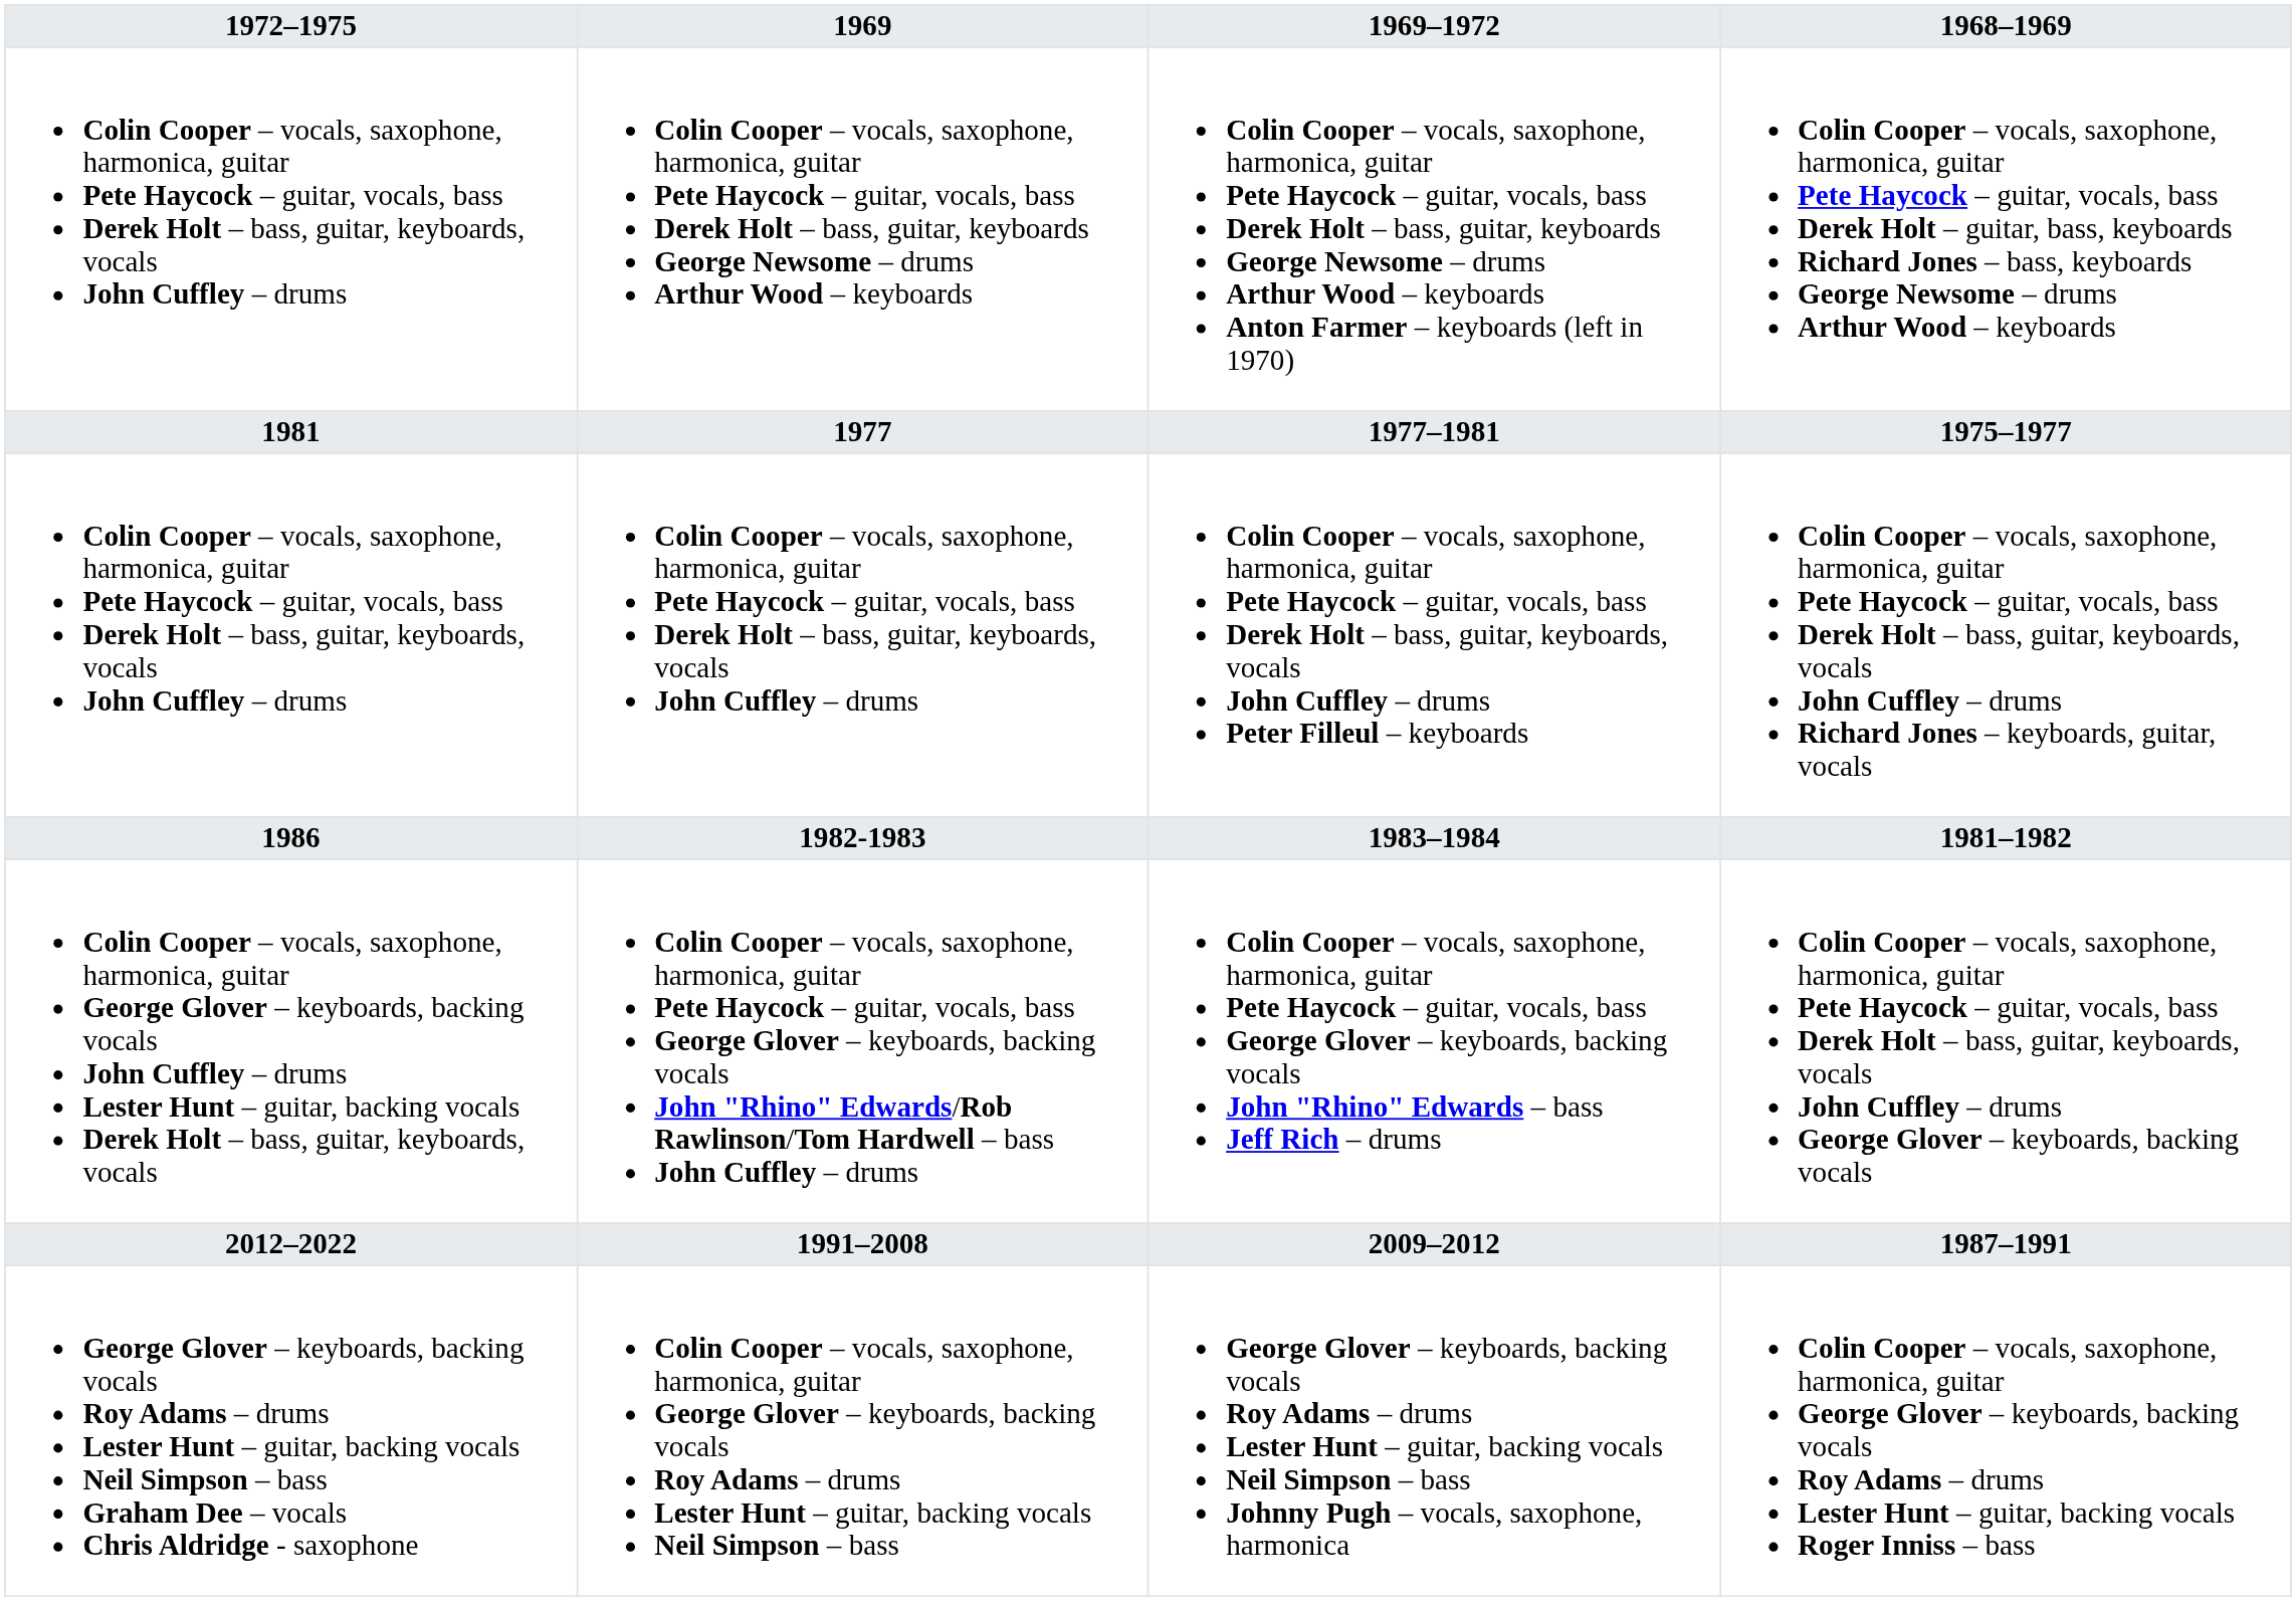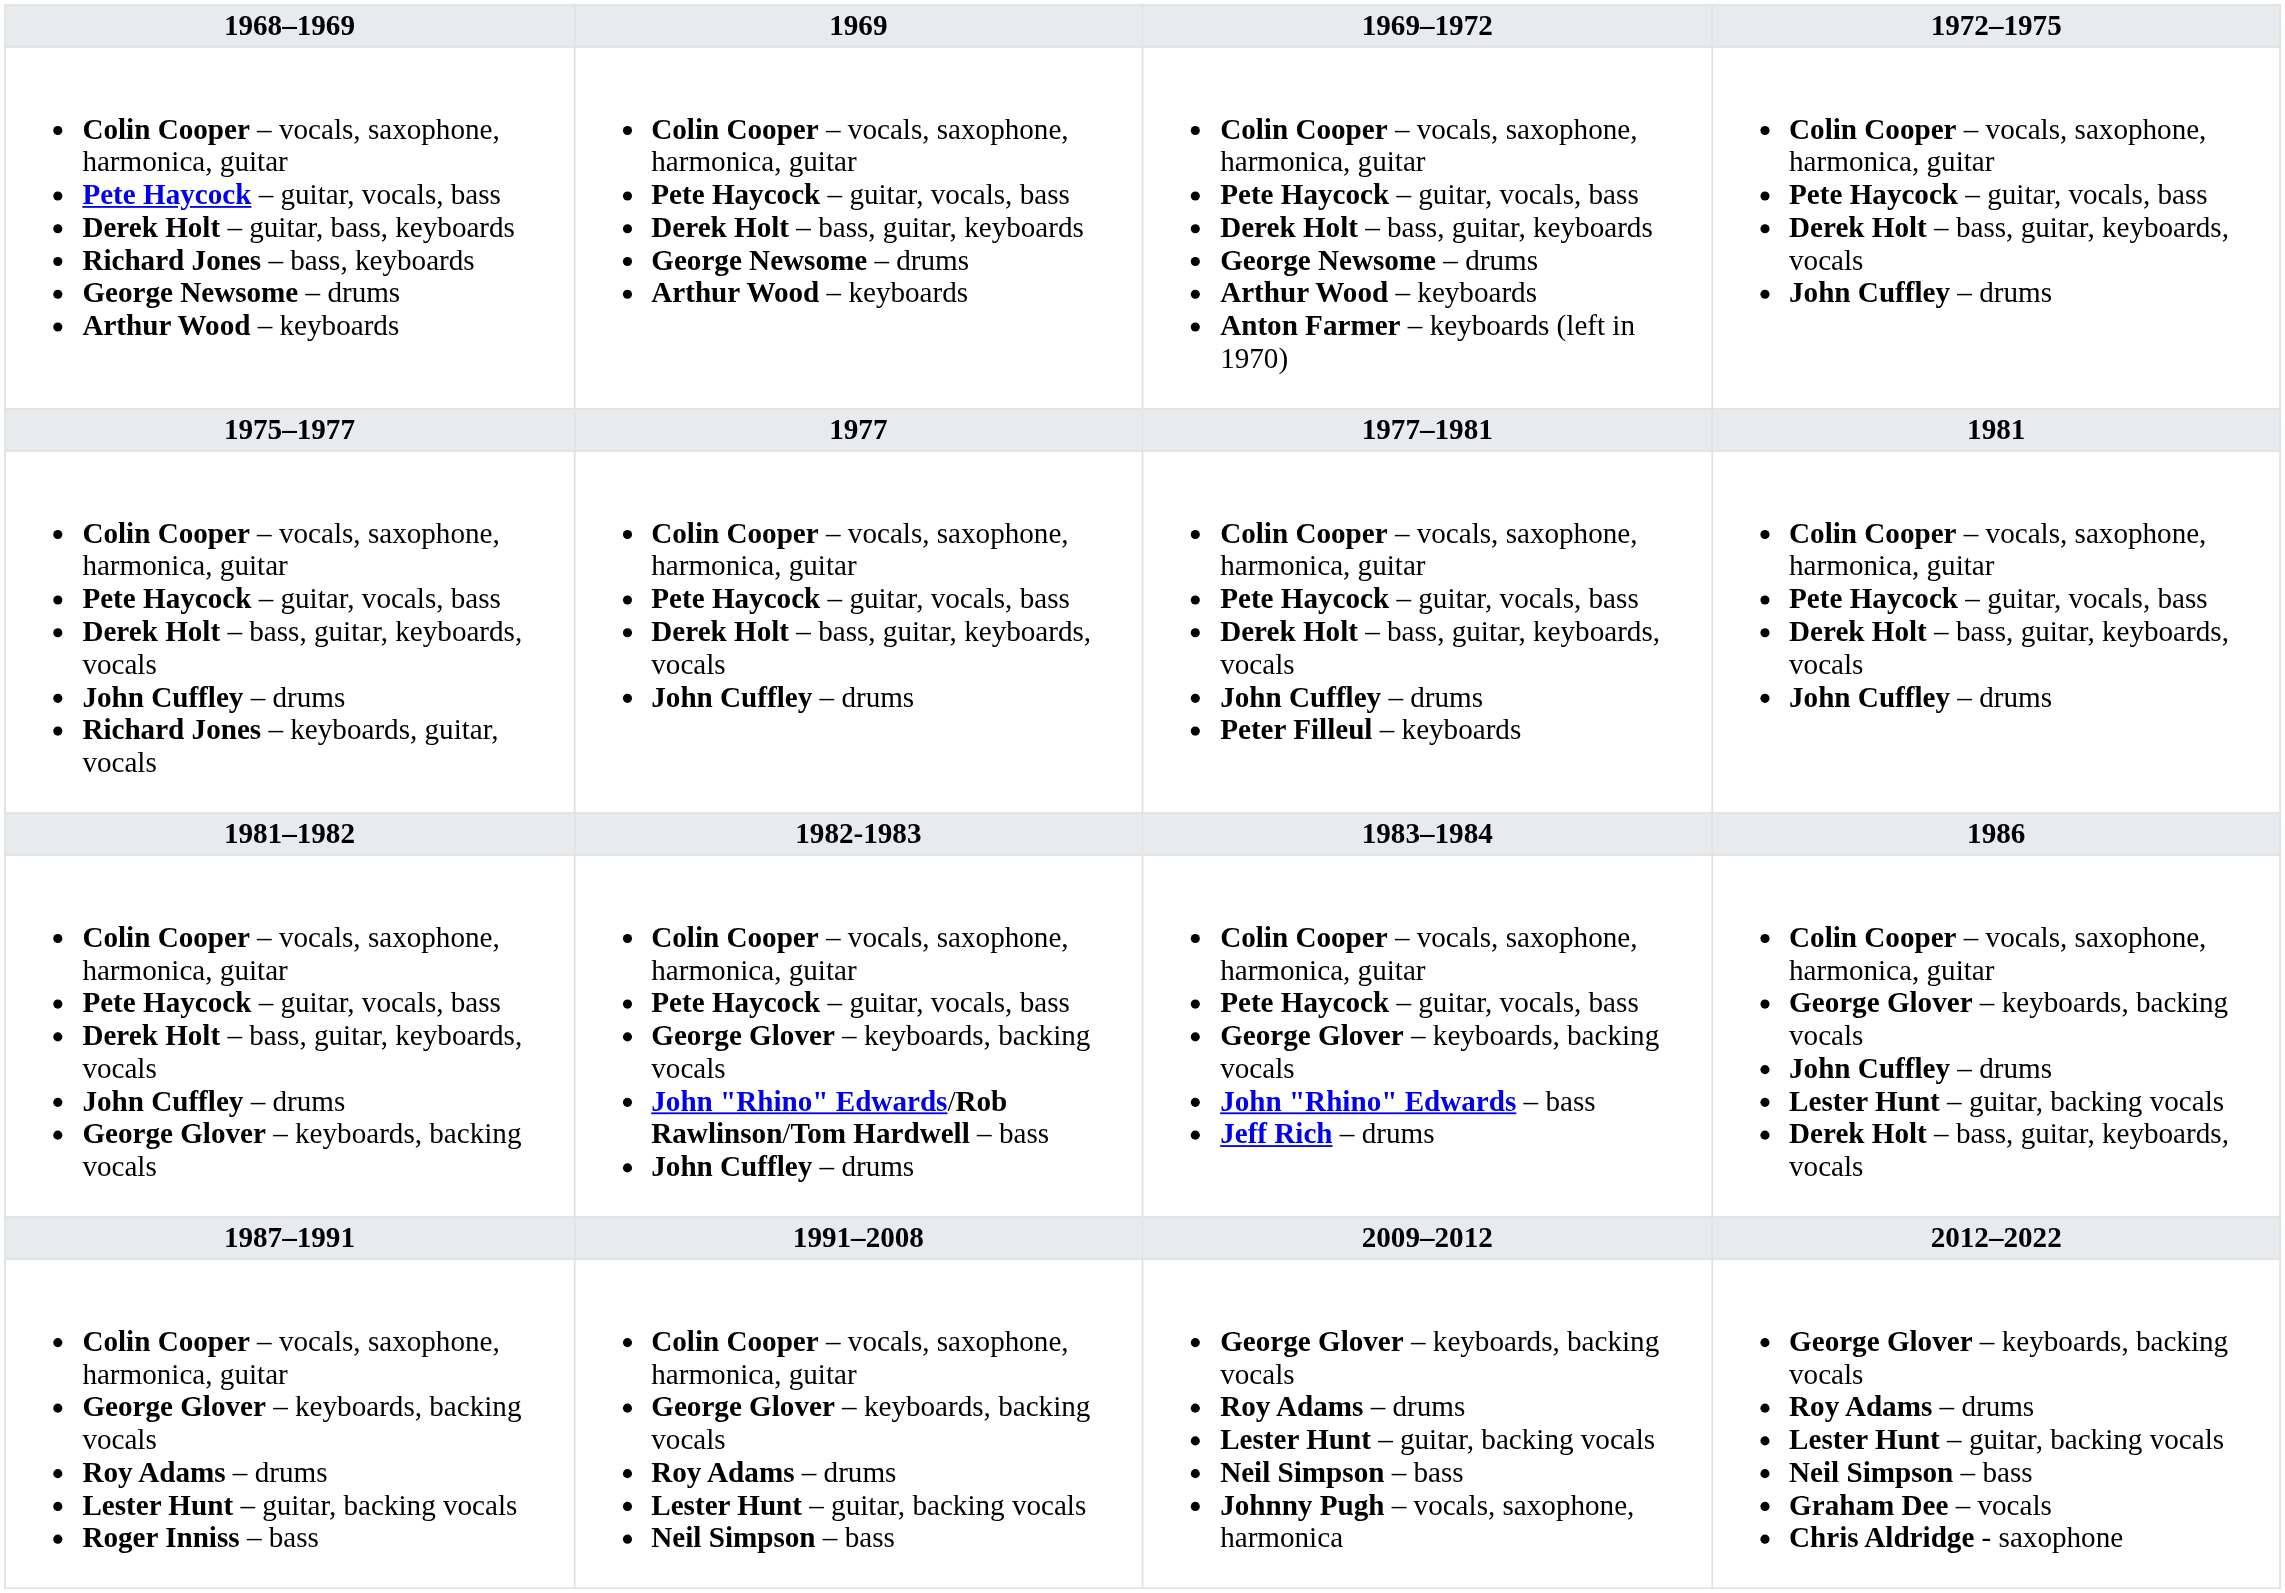columns swapped: 1968–1969 <-> 1972–1975
